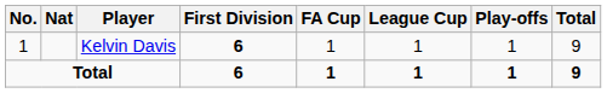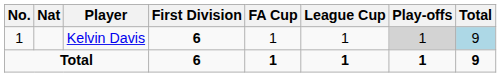row 2 | Play-offs: no background -> lightgrey background
row 2 | Total: no background -> lightblue background
